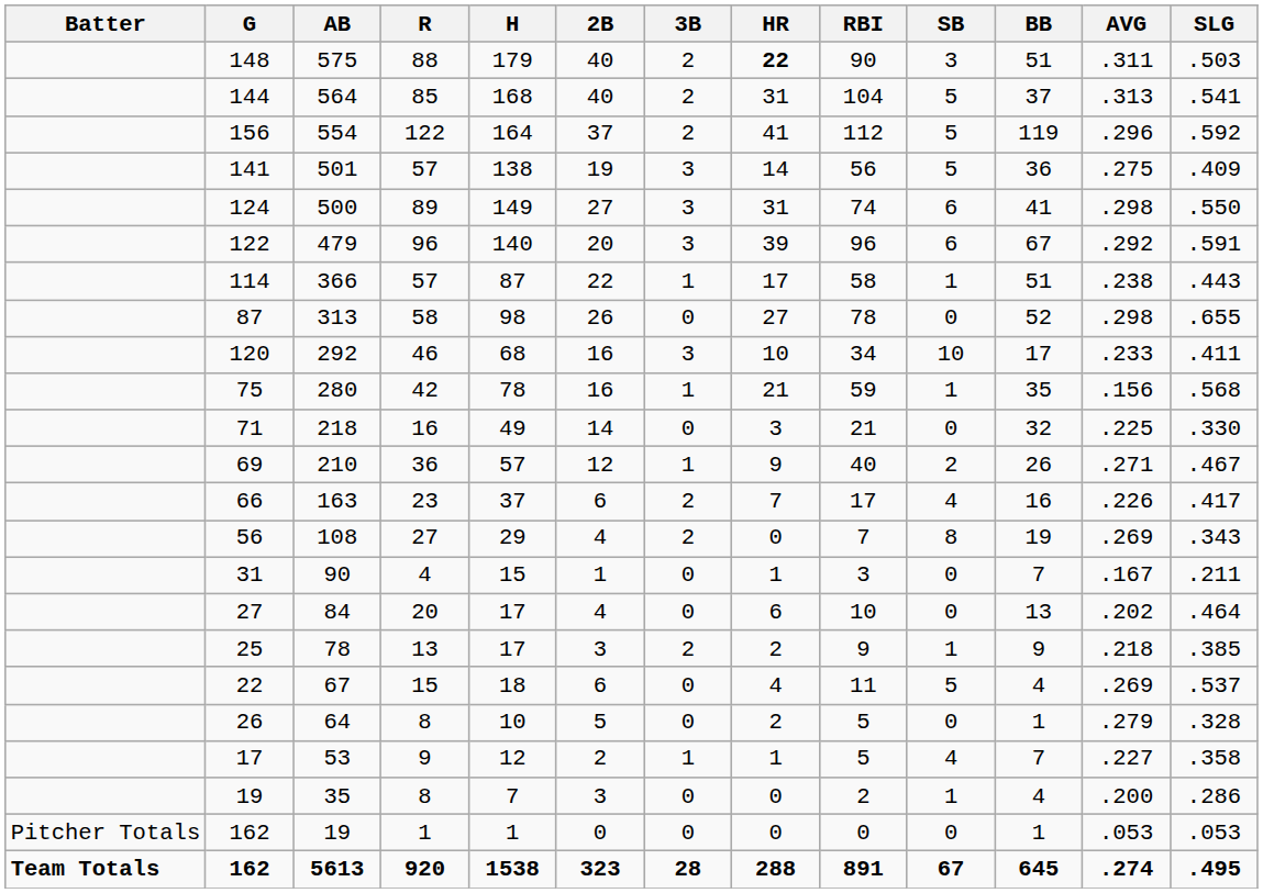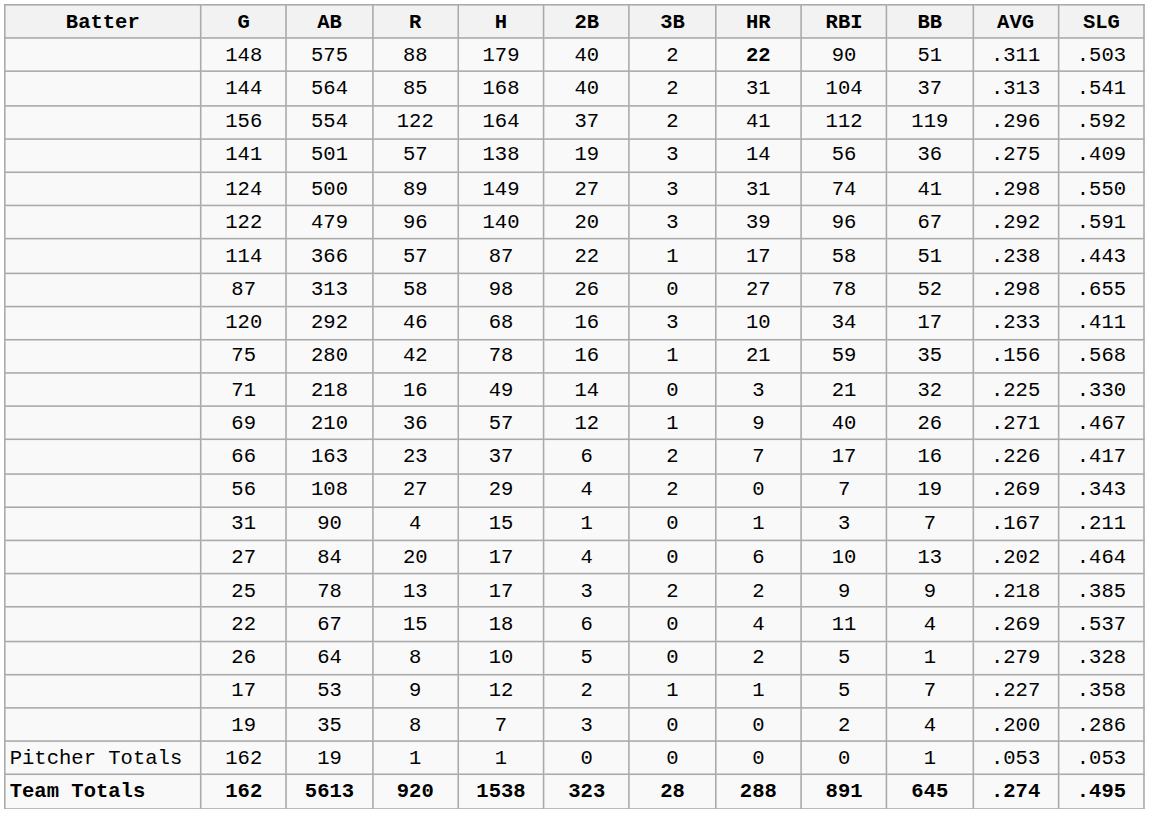- column: SB | 3 | 5 | 5 | 5 | 6 | 6 | 1 | 0 | 10 | 1 | 0 | 2 | 4 | 8 | 0 | 0 | 1 | 5 | 0 | 4 | 1 | 0 | 67
